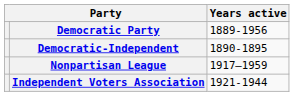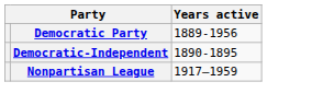- row: Independent Voters Association | 1921-1944
